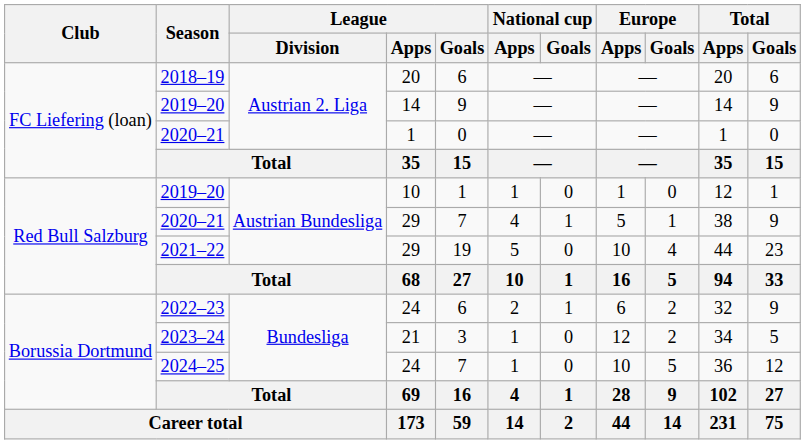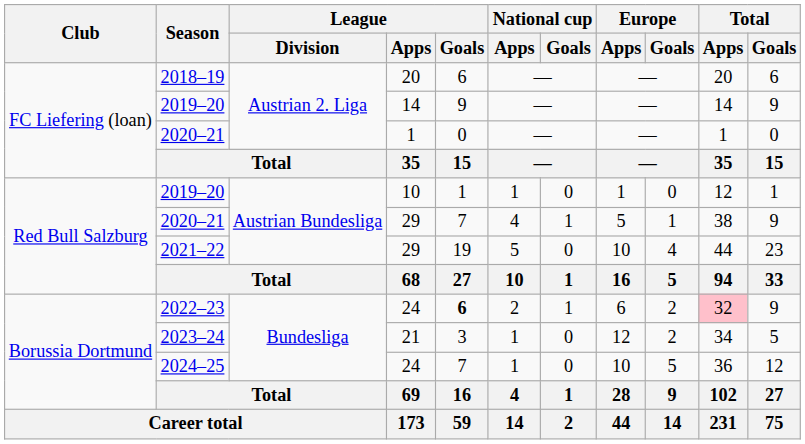2022–23 | League / Goals: normal -> bold
2022–23 | Total / Apps: no background -> pink background
